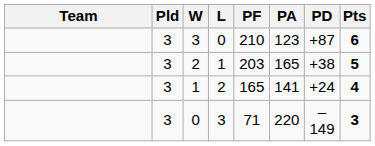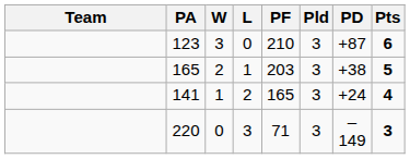columns swapped: Pld <-> PA
